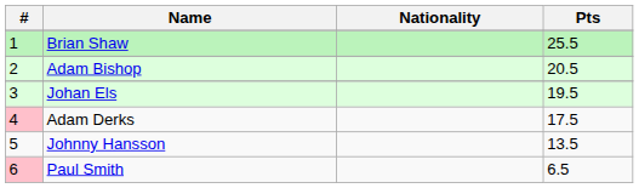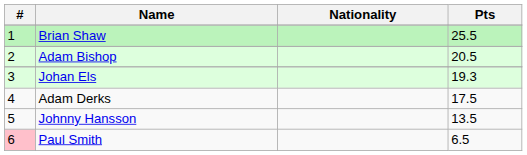Johan Els | Pts: 19.5 -> 19.3
Adam Derks | #: pink background -> no background
